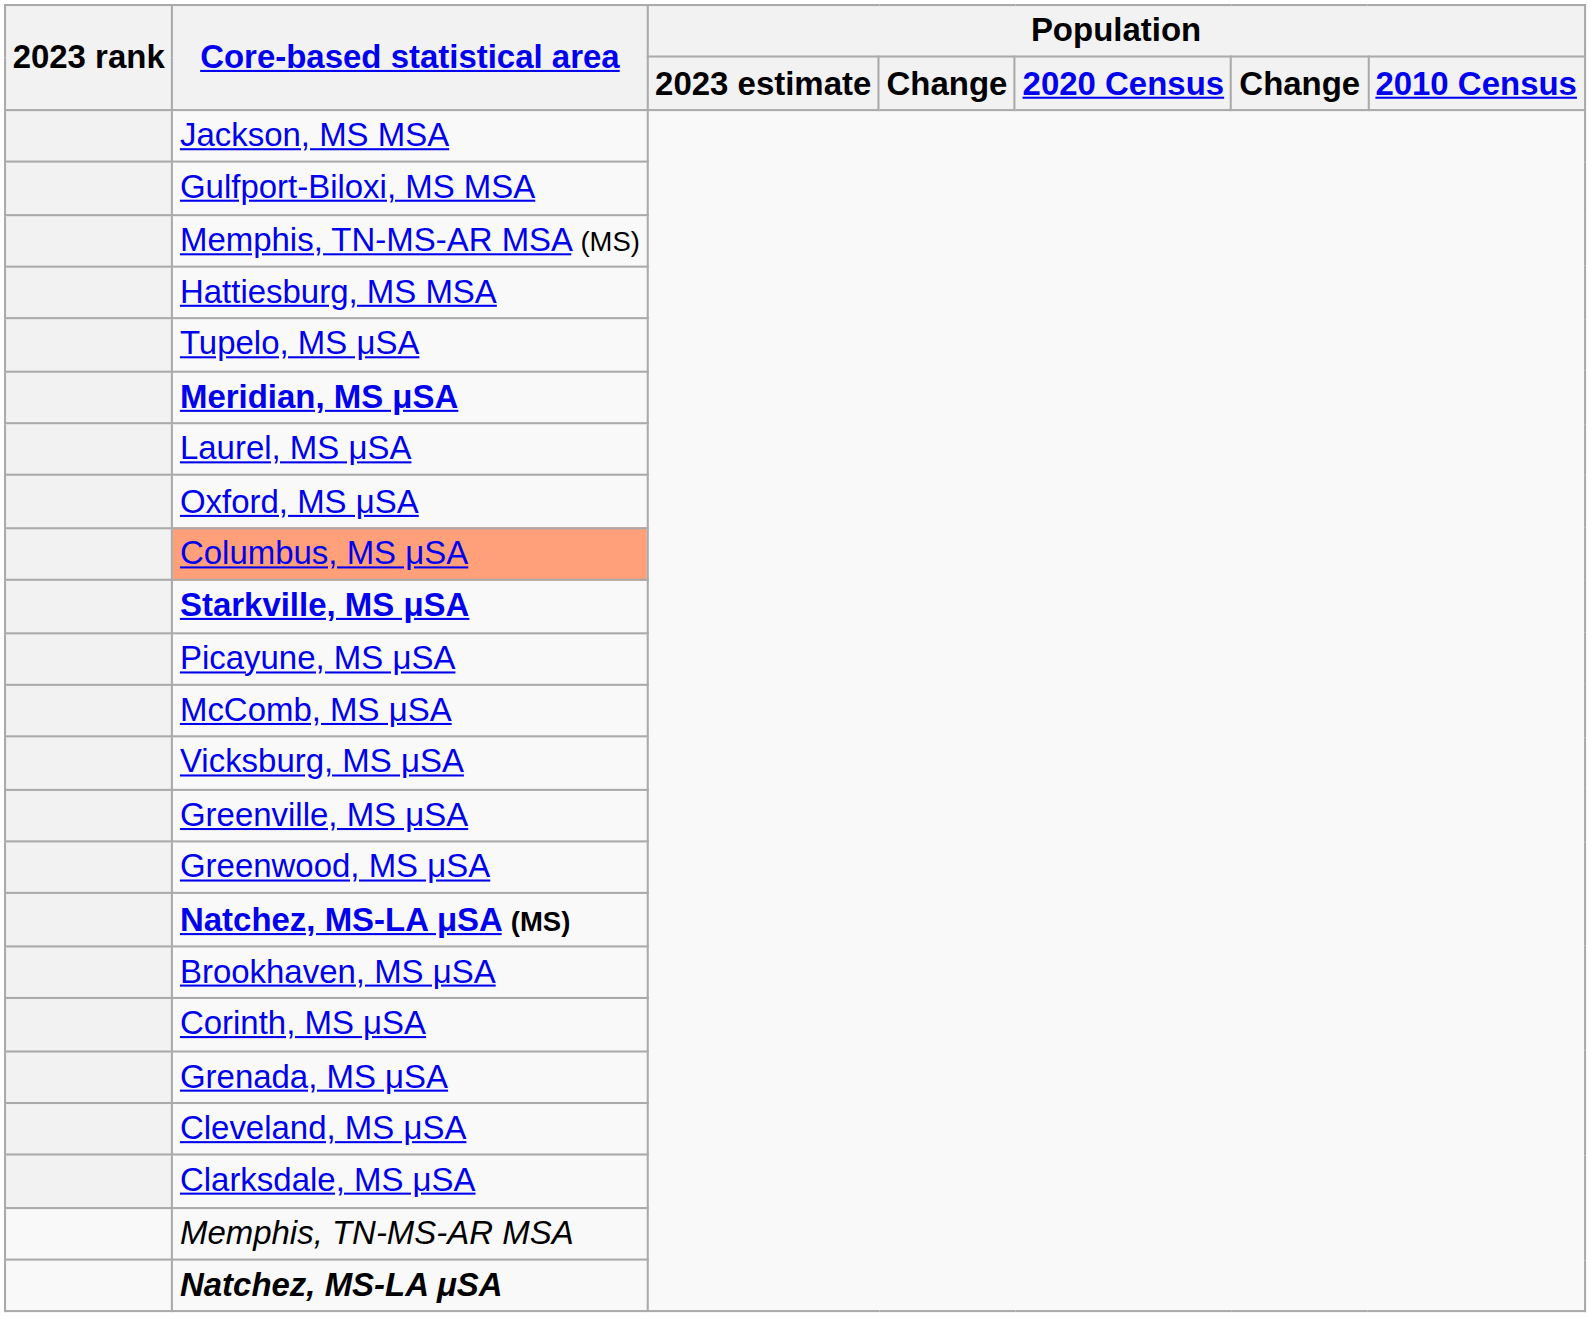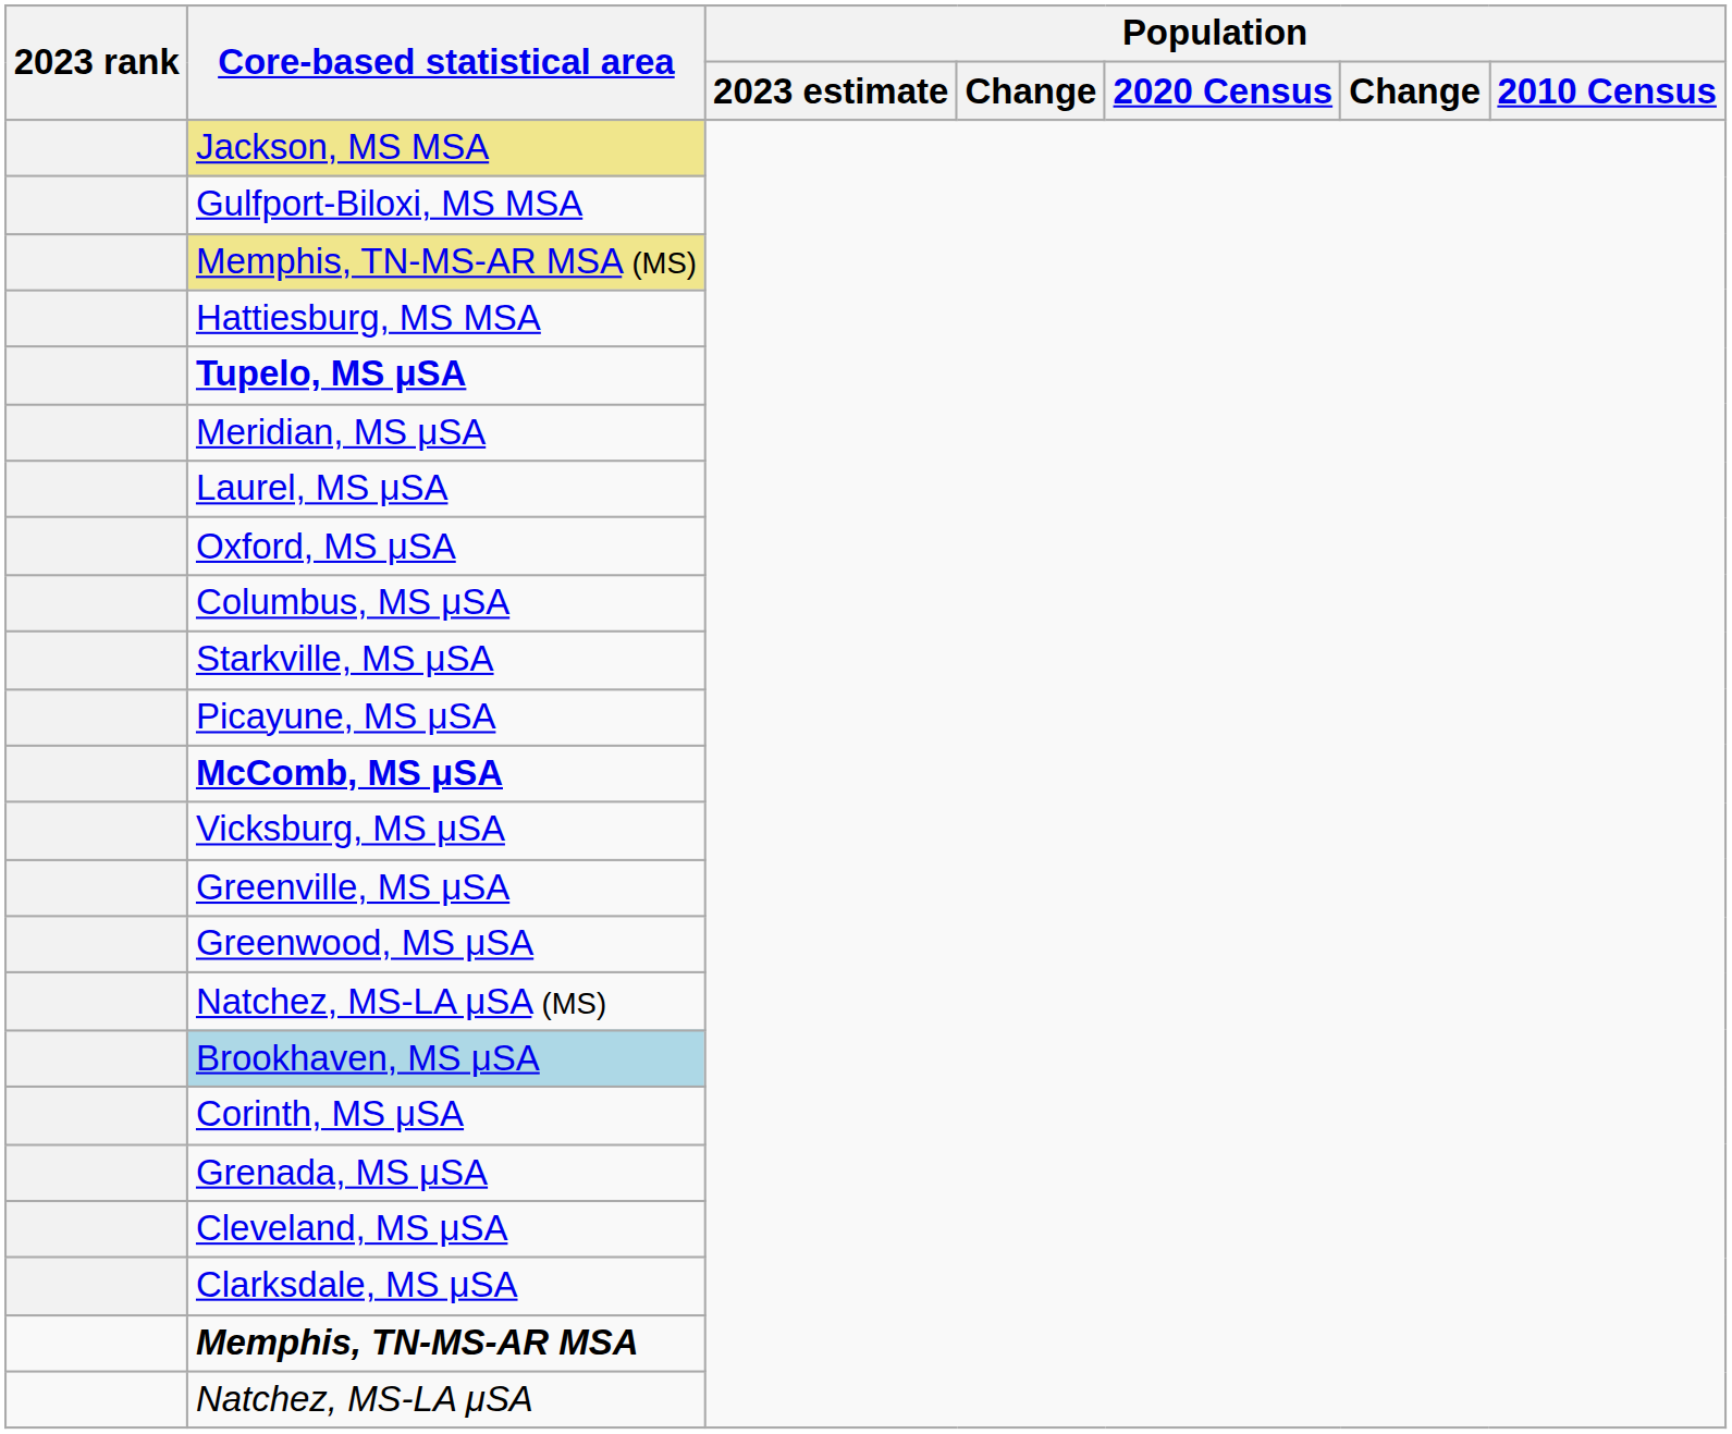Jackson, MS MSA | Core-based statistical area: no background -> khaki background
Memphis, TN-MS-AR MSA (MS) | Core-based statistical area: no background -> khaki background
Tupelo, MS μSA | Core-based statistical area: normal -> bold
Meridian, MS μSA | Core-based statistical area: bold -> normal
Columbus, MS μSA | Core-based statistical area: lightsalmon background -> no background
Starkville, MS μSA | Core-based statistical area: bold -> normal
McComb, MS μSA | Core-based statistical area: normal -> bold
Natchez, MS-LA μSA (MS) | Core-based statistical area: bold -> normal
Brookhaven, MS μSA | Core-based statistical area: no background -> lightblue background
Memphis, TN-MS-AR MSA | Core-based statistical area: normal -> bold
Natchez, MS-LA μSA | Core-based statistical area: bold -> normal
